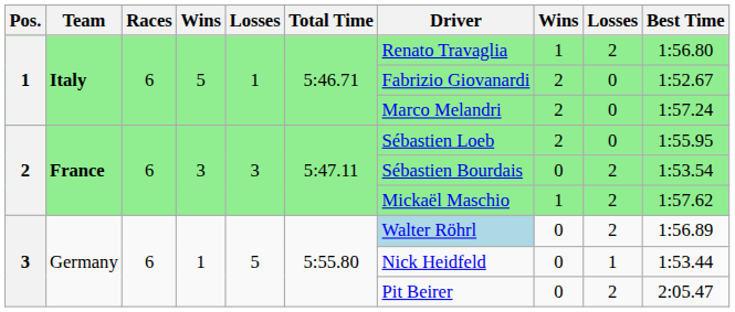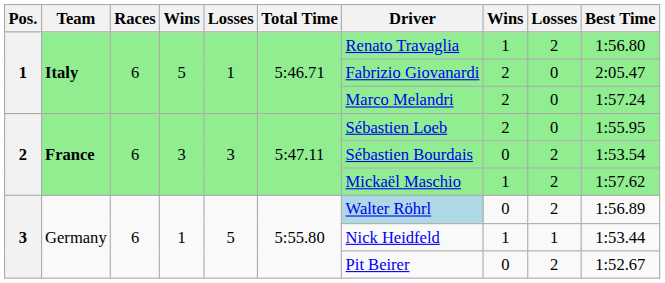row 3 | Best Time: 1:52.67 -> 2:05.47
row 9 | column 8: 0 -> 1
row 10 | Best Time: 2:05.47 -> 1:52.67
